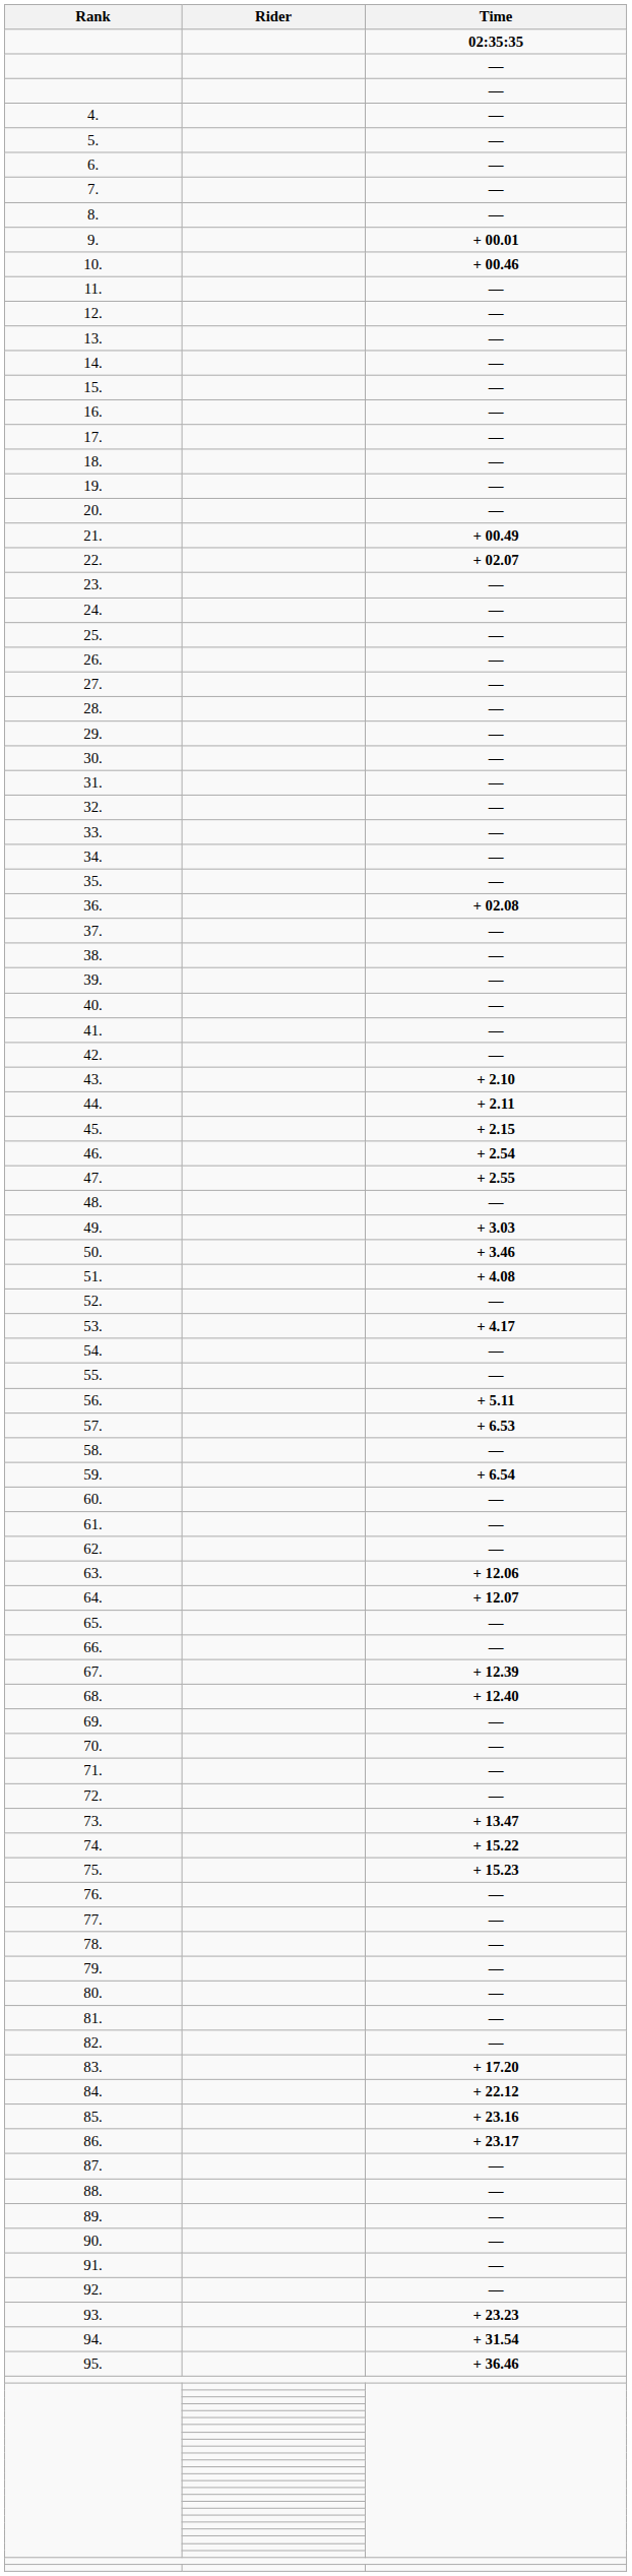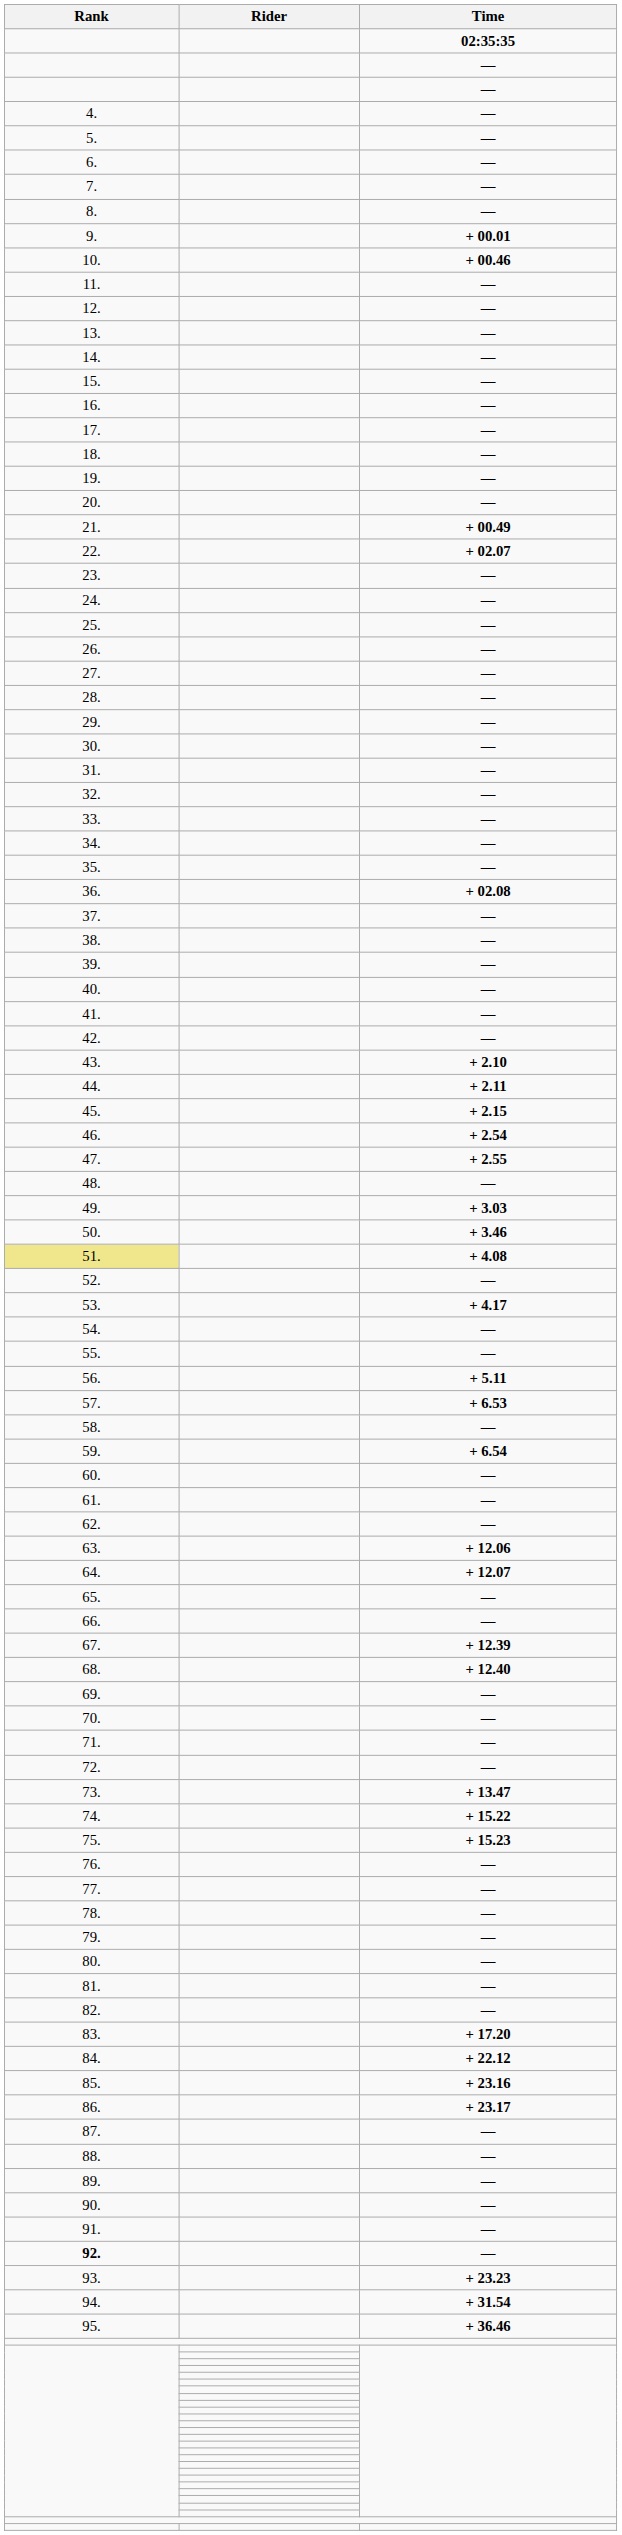51. | Rank: no background -> khaki background
92. | Rank: normal -> bold
